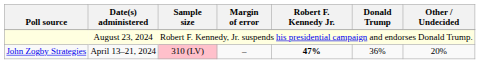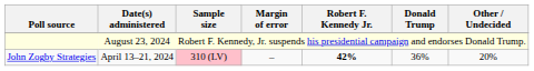John Zogby Strategies | Robert F. Kennedy Jr.: 47% -> 42%
